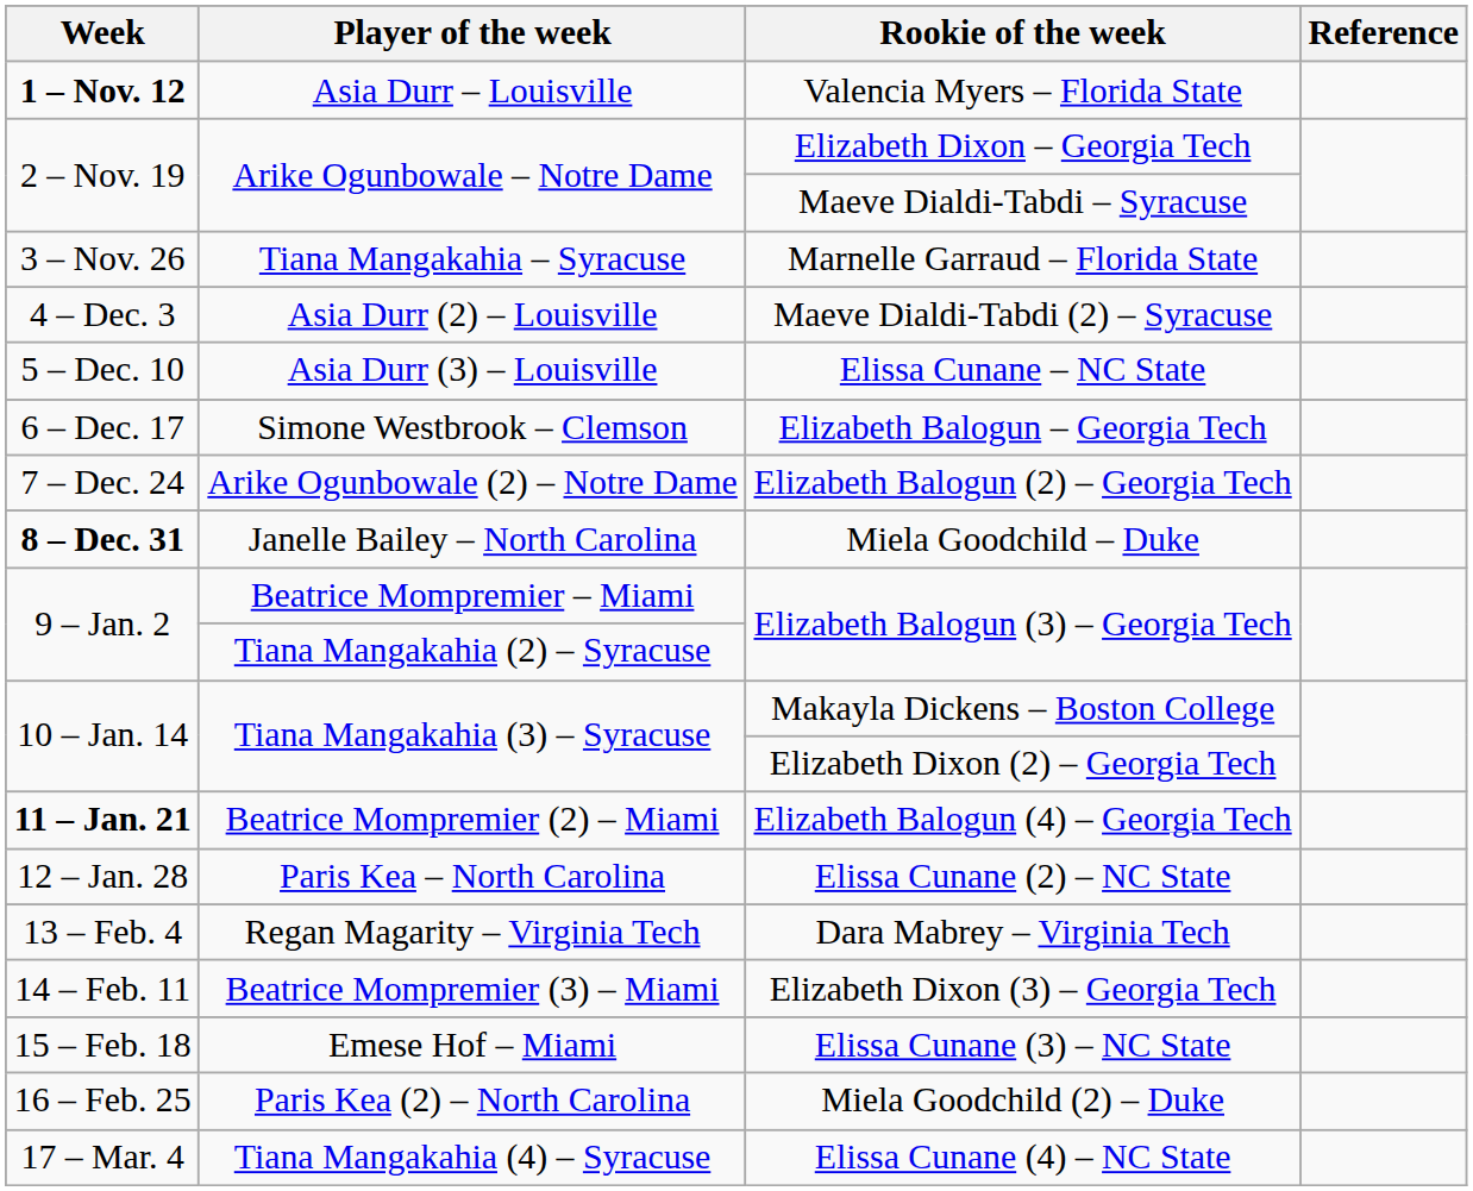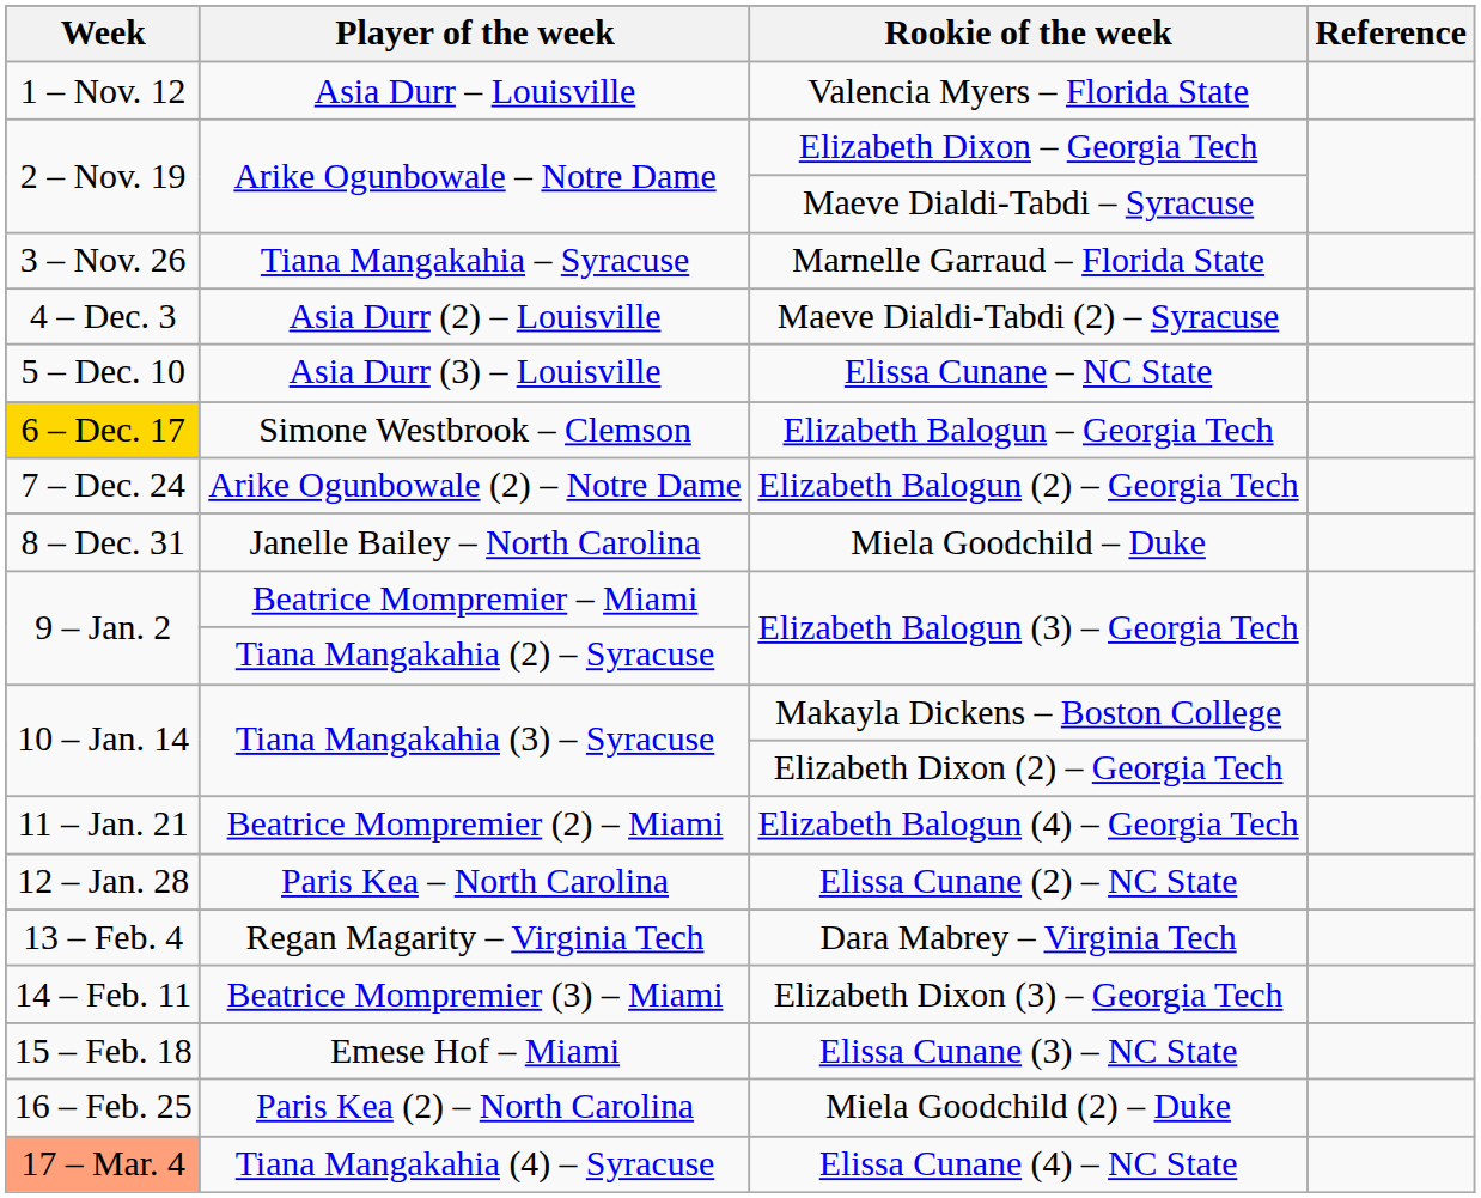Valencia Myers – Florida State | Week: bold -> normal
Elizabeth Balogun – Georgia Tech | Week: no background -> gold background
Miela Goodchild – Duke | Week: bold -> normal
Elizabeth Balogun (4) – Georgia Tech | Week: bold -> normal
Elissa Cunane (4) – NC State | Week: no background -> lightsalmon background
